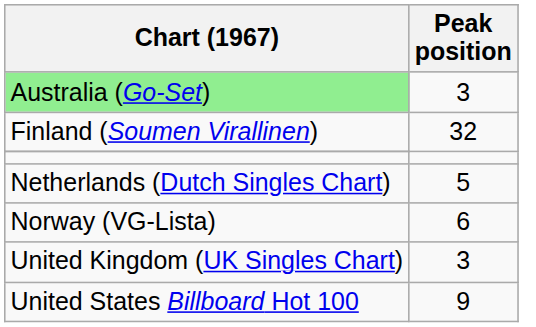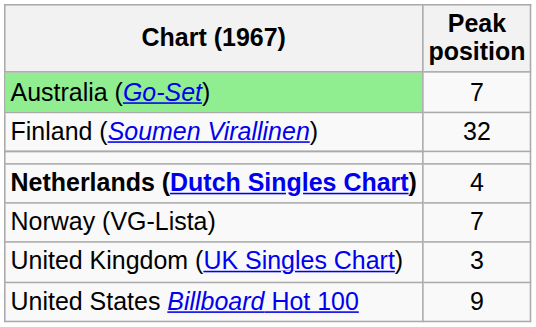row 2 | Peak position: 3 -> 7
row 5 | Chart (1967): normal -> bold
row 5 | Peak position: 5 -> 4
row 6 | Peak position: 6 -> 7
